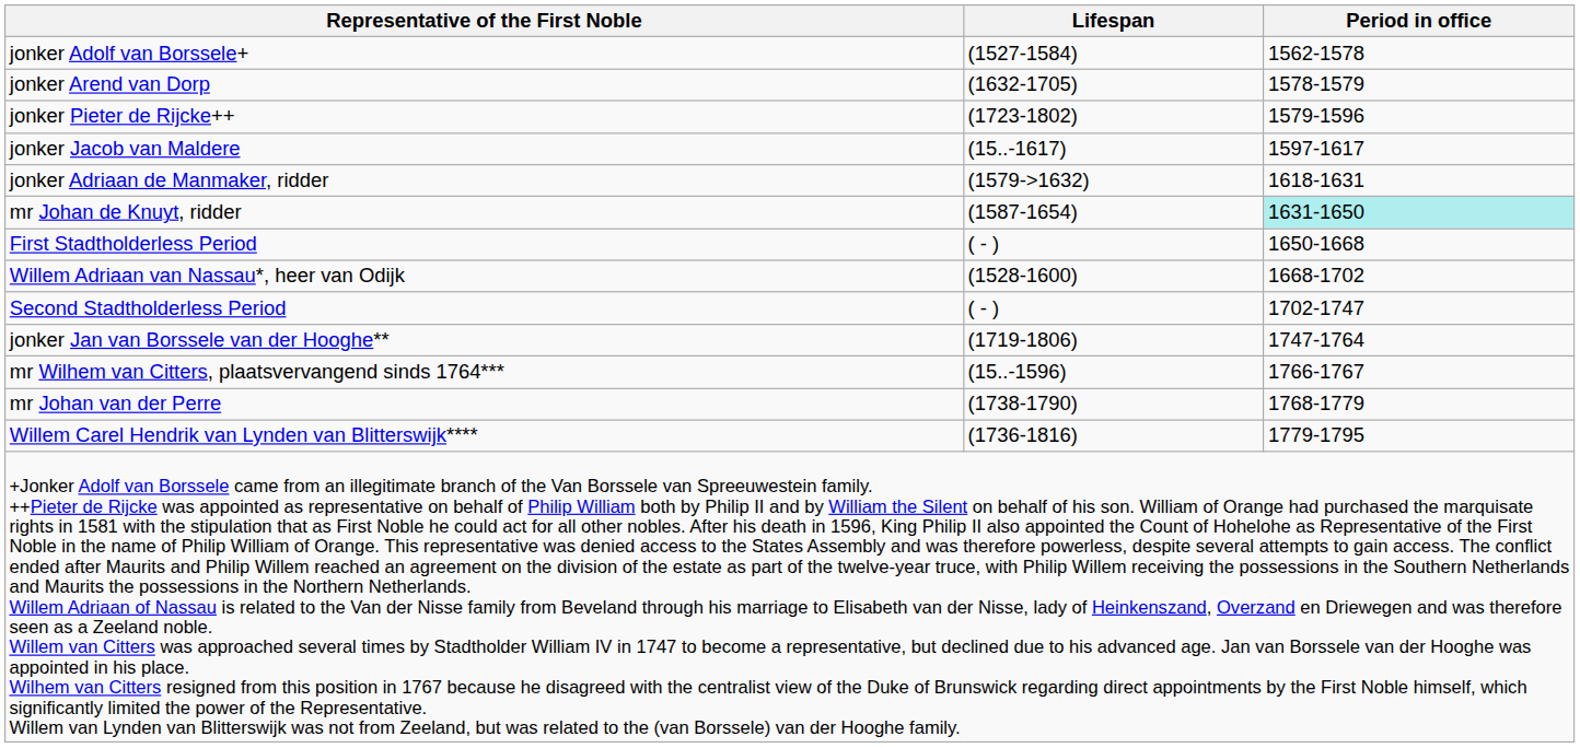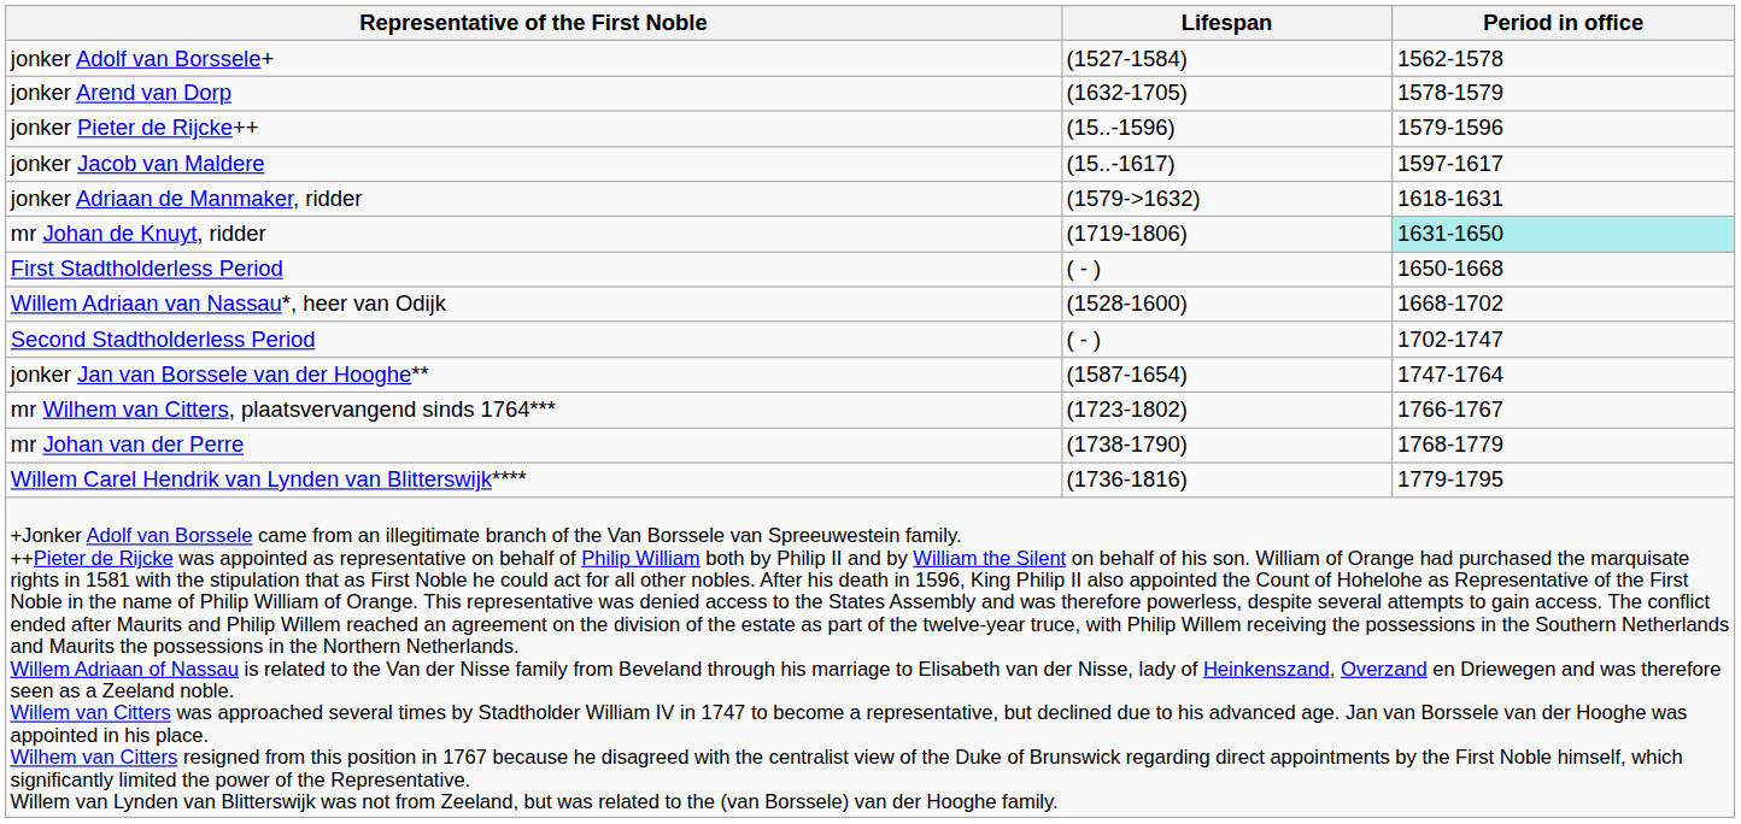jonker Pieter de Rijcke++ | Lifespan: (1723-1802) -> (15..-1596)
mr Johan de Knuyt, ridder | Lifespan: (1587-1654) -> (1719-1806)
jonker Jan van Borssele van der Hooghe** | Lifespan: (1719-1806) -> (1587-1654)
mr Wilhem van Citters, plaatsvervangend sinds 1764*** | Lifespan: (15..-1596) -> (1723-1802)
